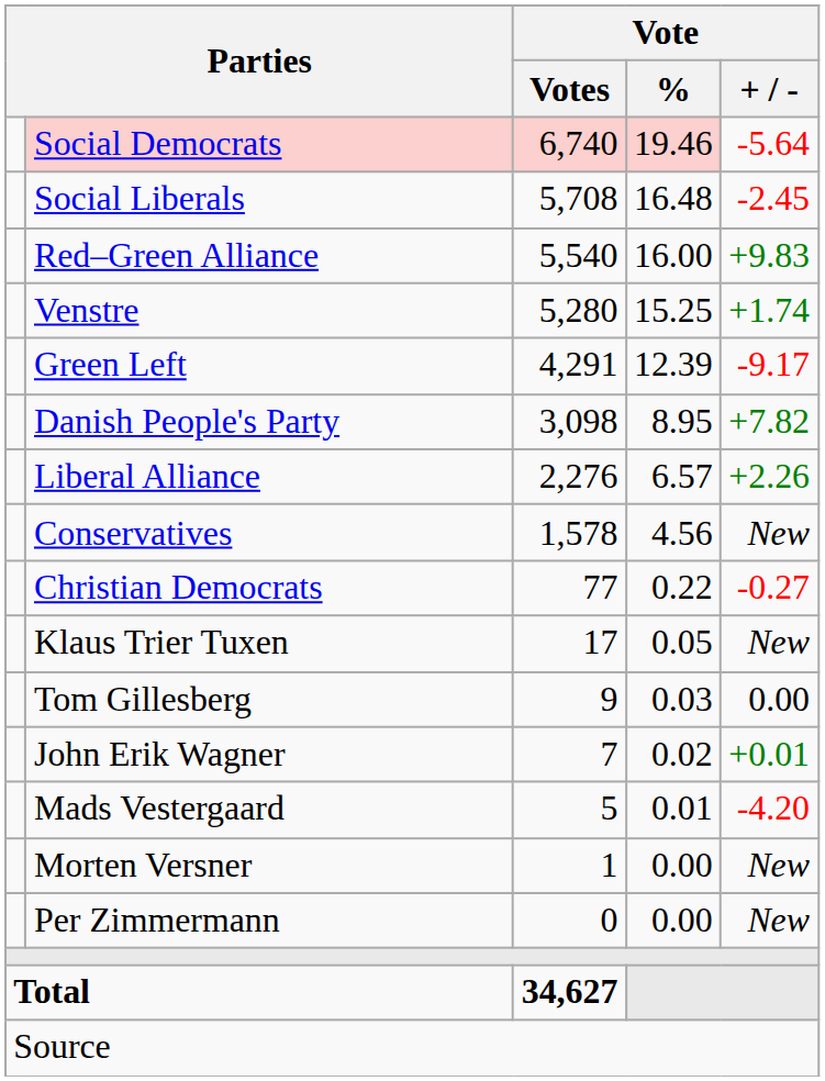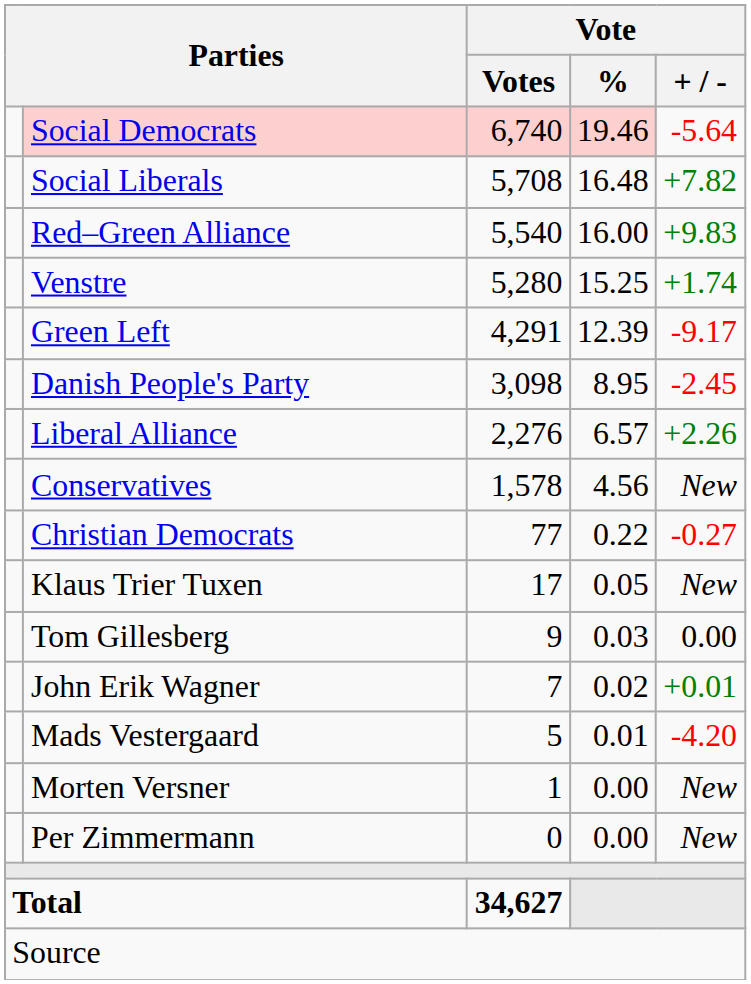Social Liberals | Vote / + / -: -2.45 -> +7.82
Danish People's Party | Vote / + / -: +7.82 -> -2.45
